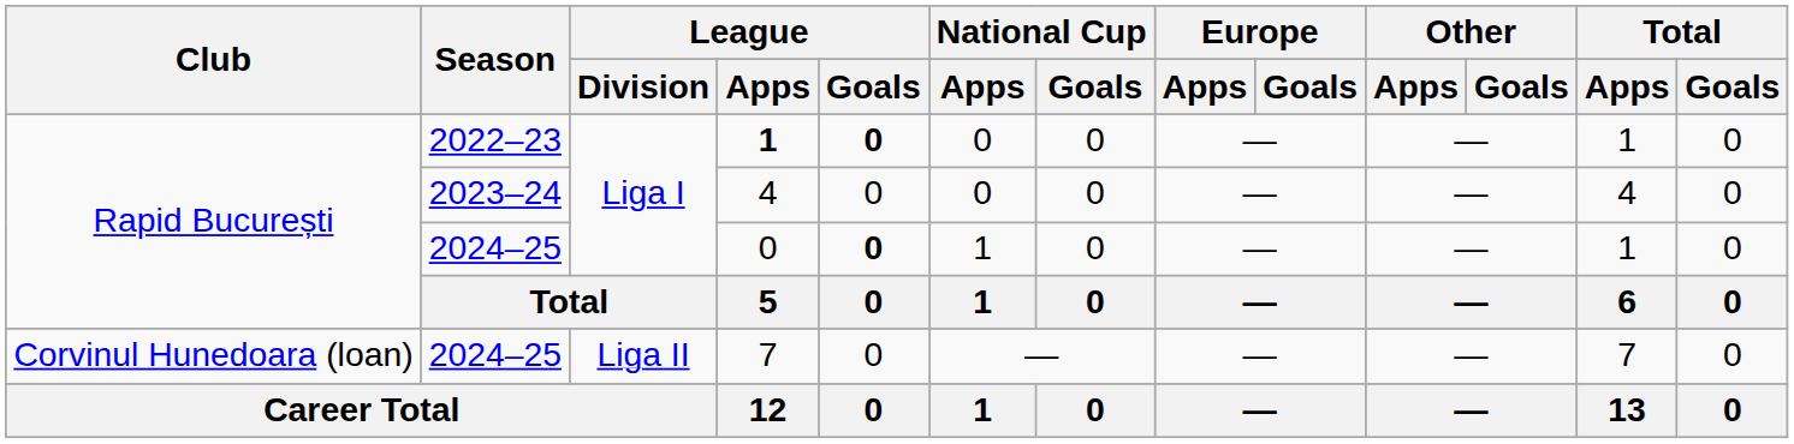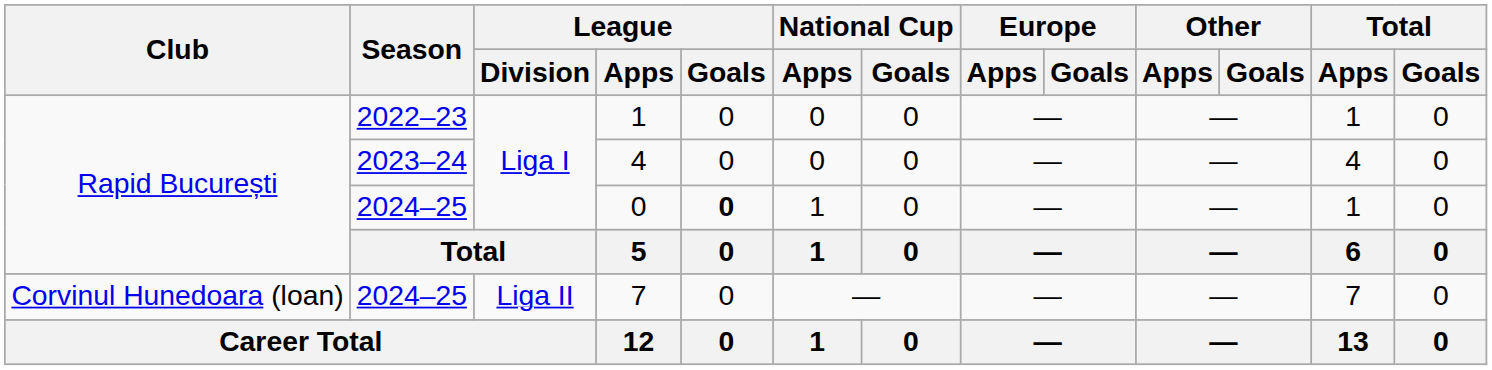row 3 | League / Apps: bold -> normal
row 3 | League / Goals: bold -> normal
